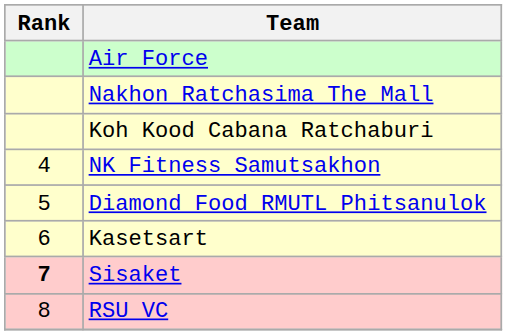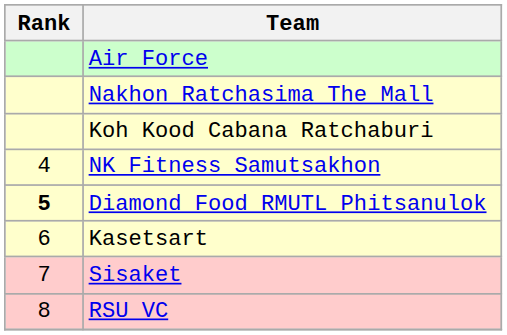Diamond Food RMUTL Phitsanulok | Rank: normal -> bold
Sisaket | Rank: bold -> normal
